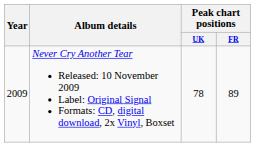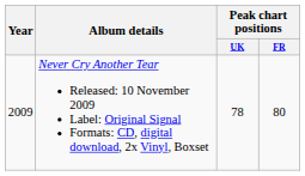row 3 | Peak chart positions / FR: 89 -> 80
